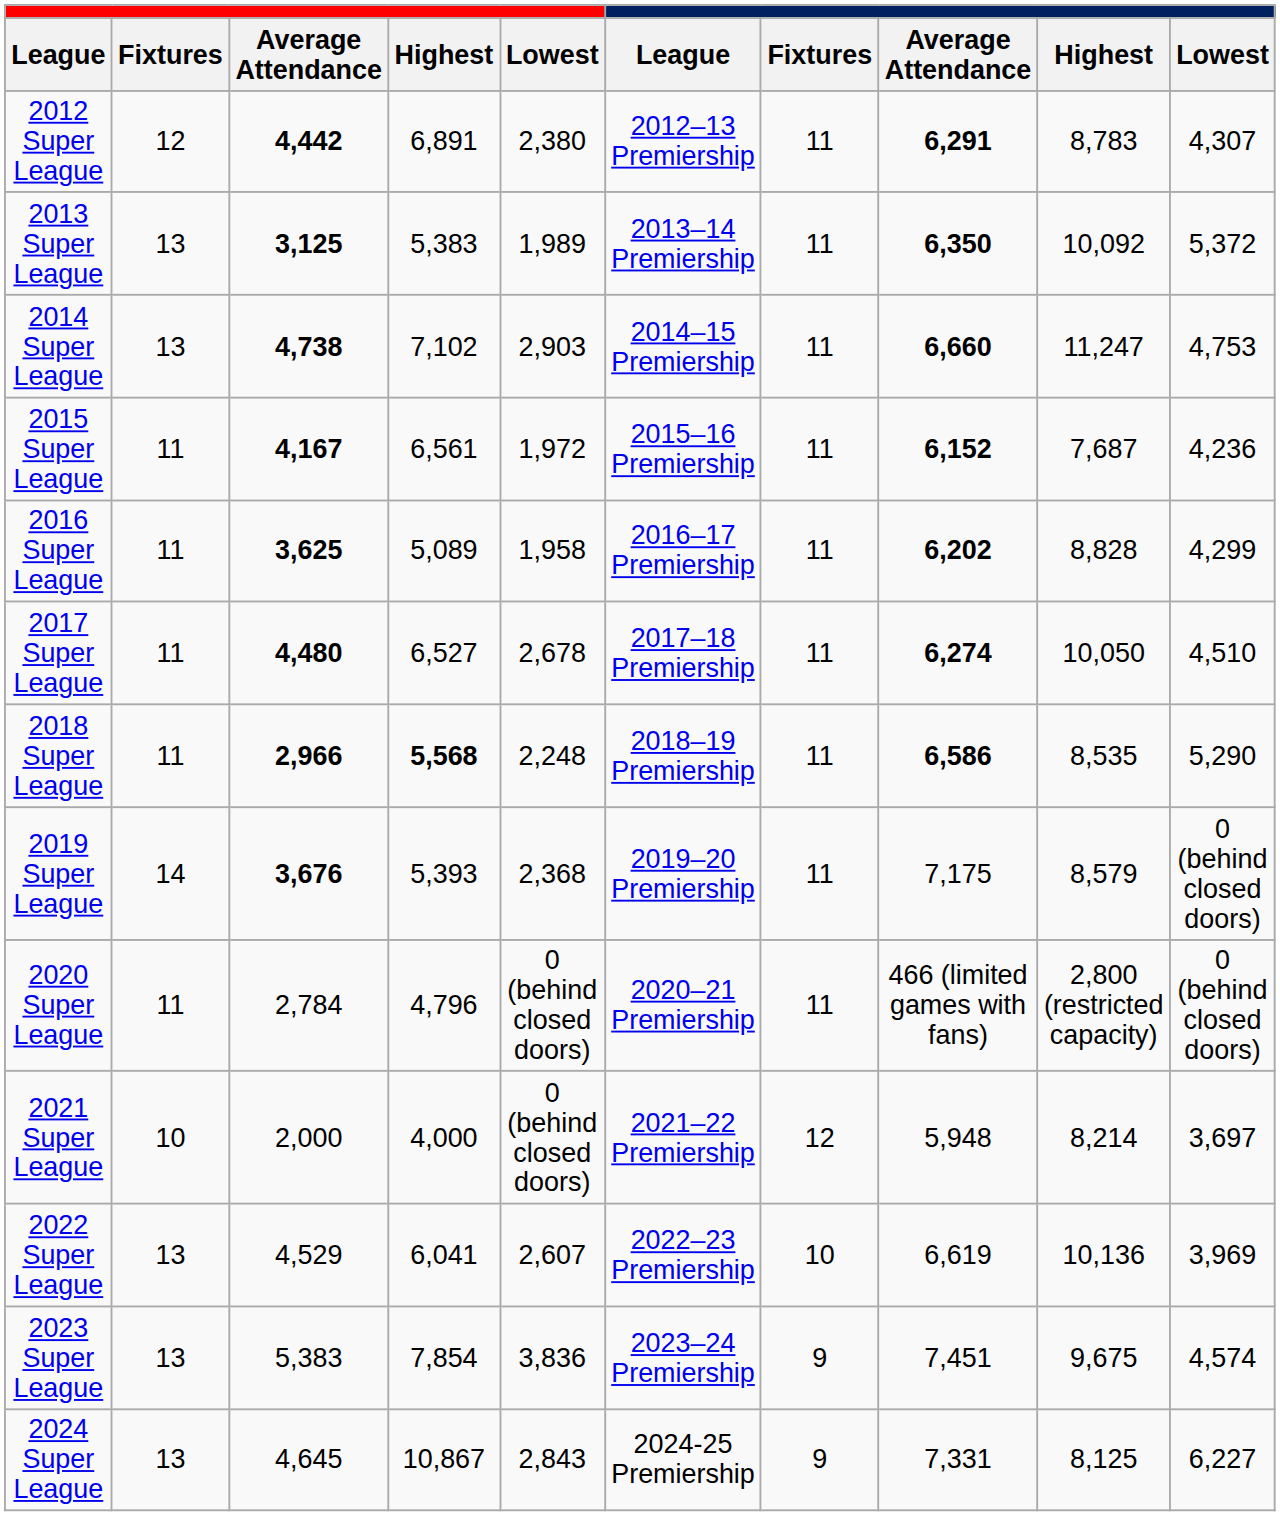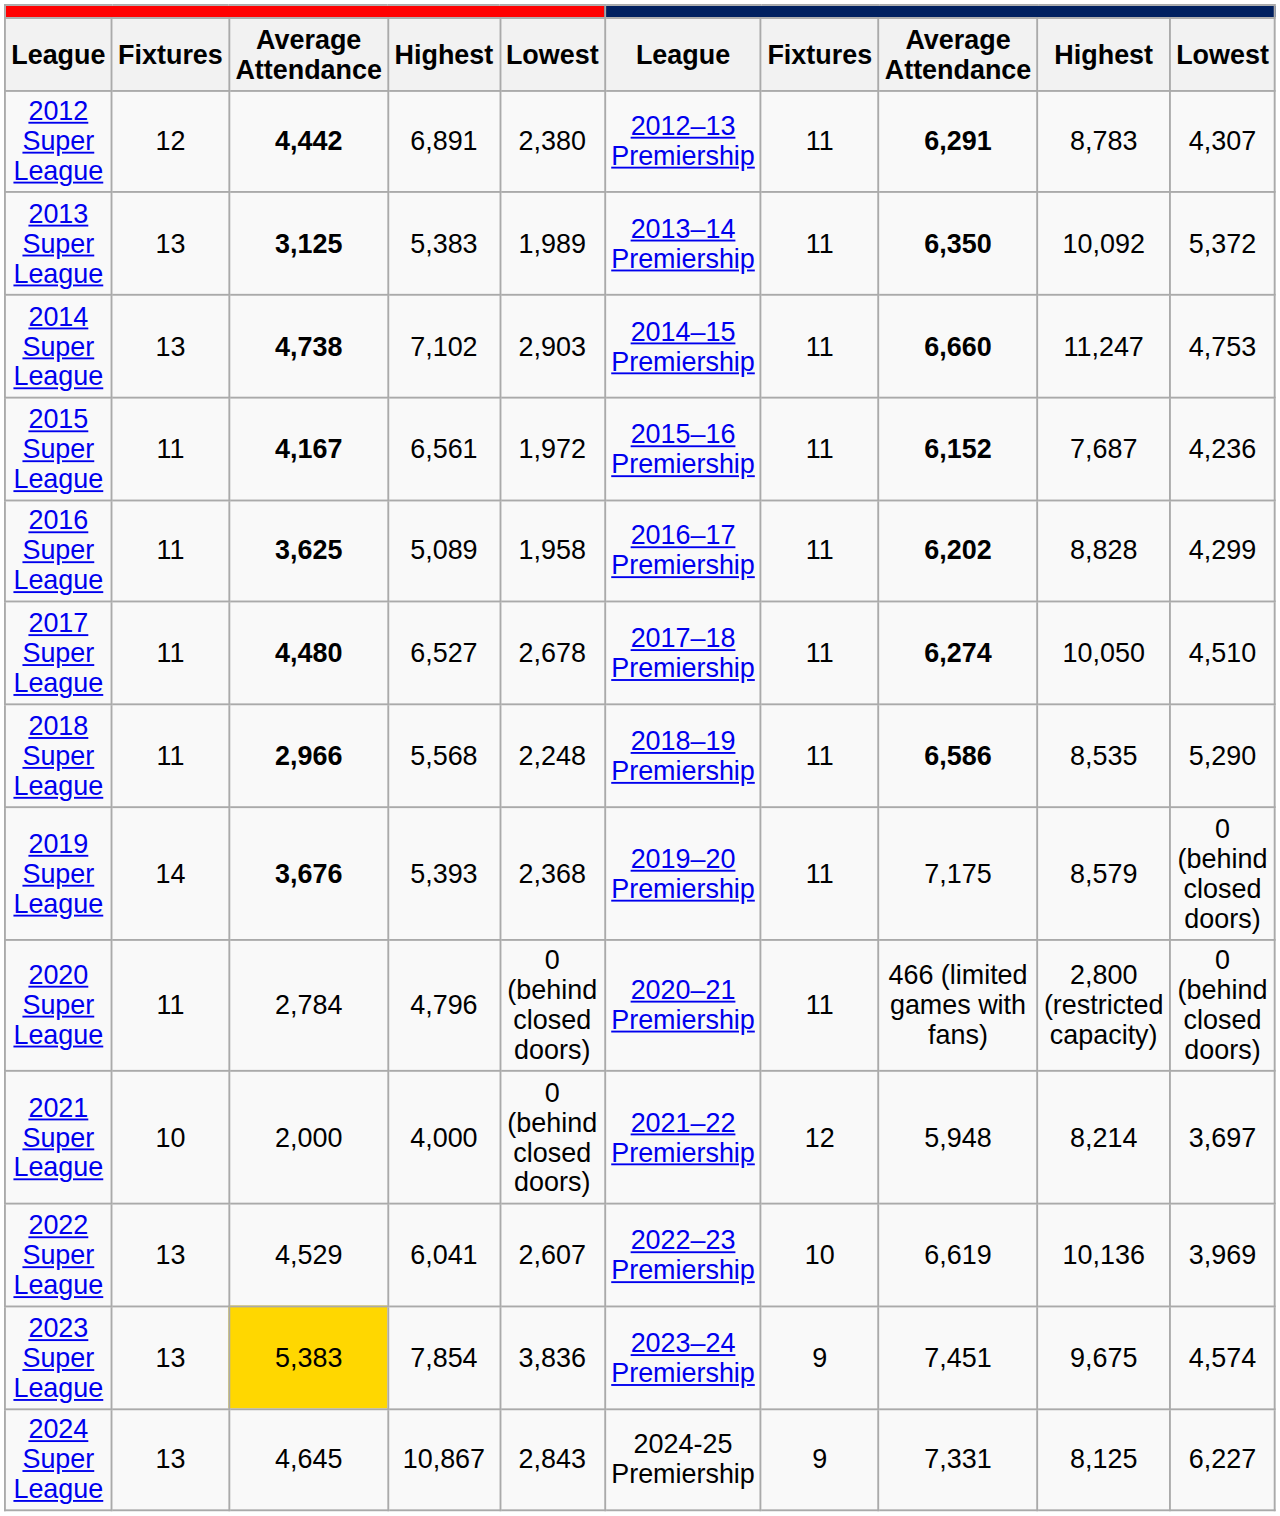2018 Super League | column 4: bold -> normal
2023 Super League | column 3: no background -> gold background
